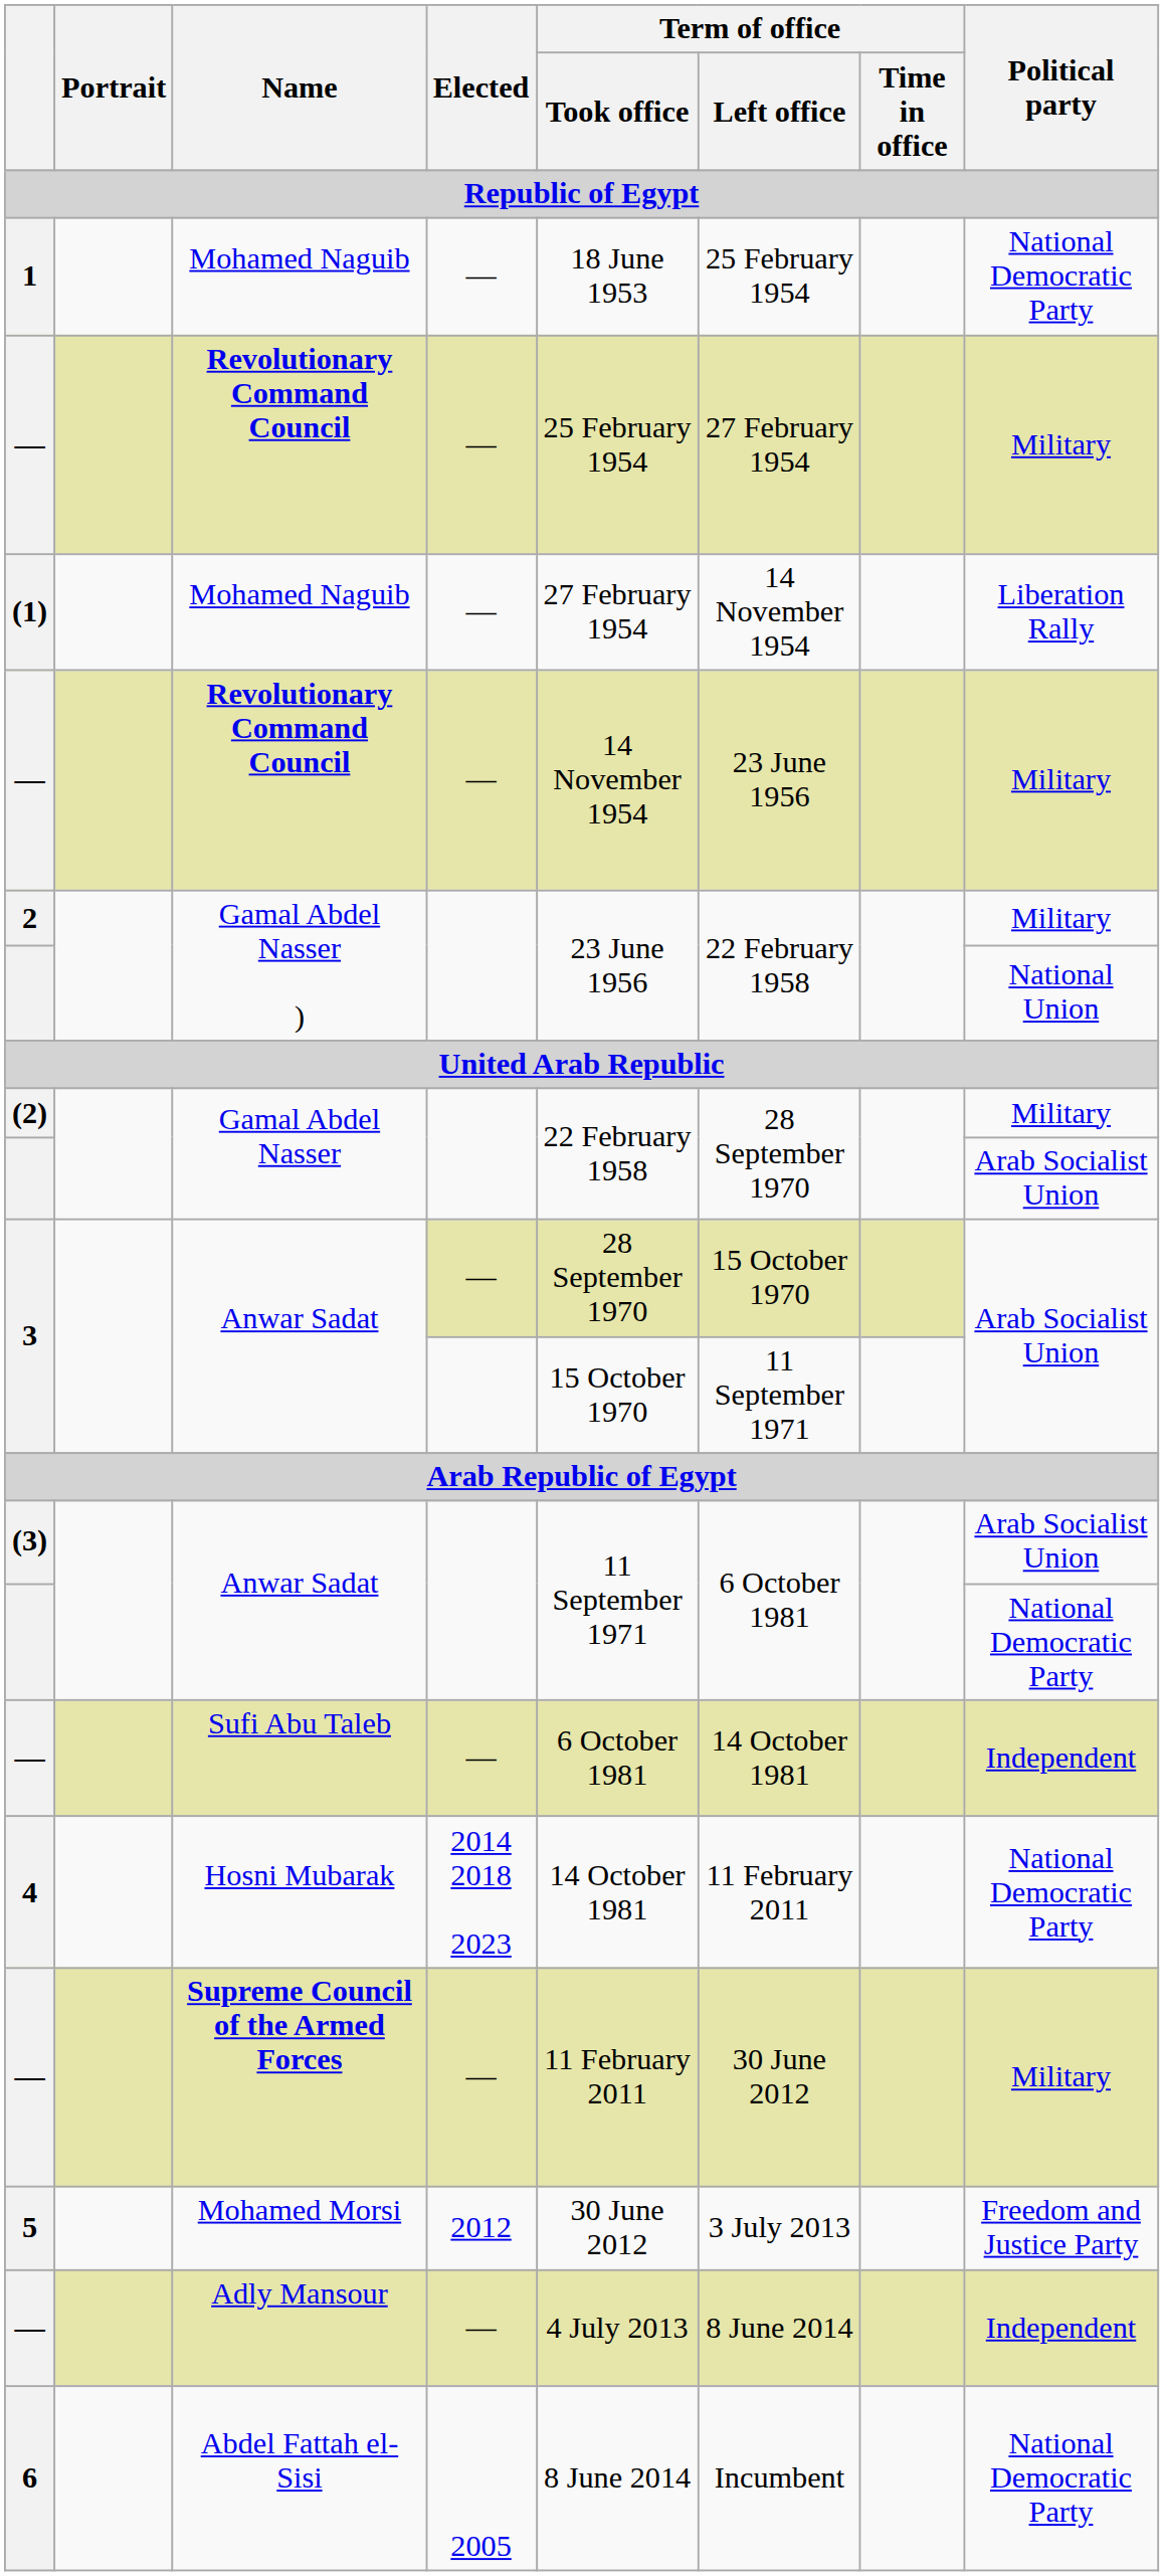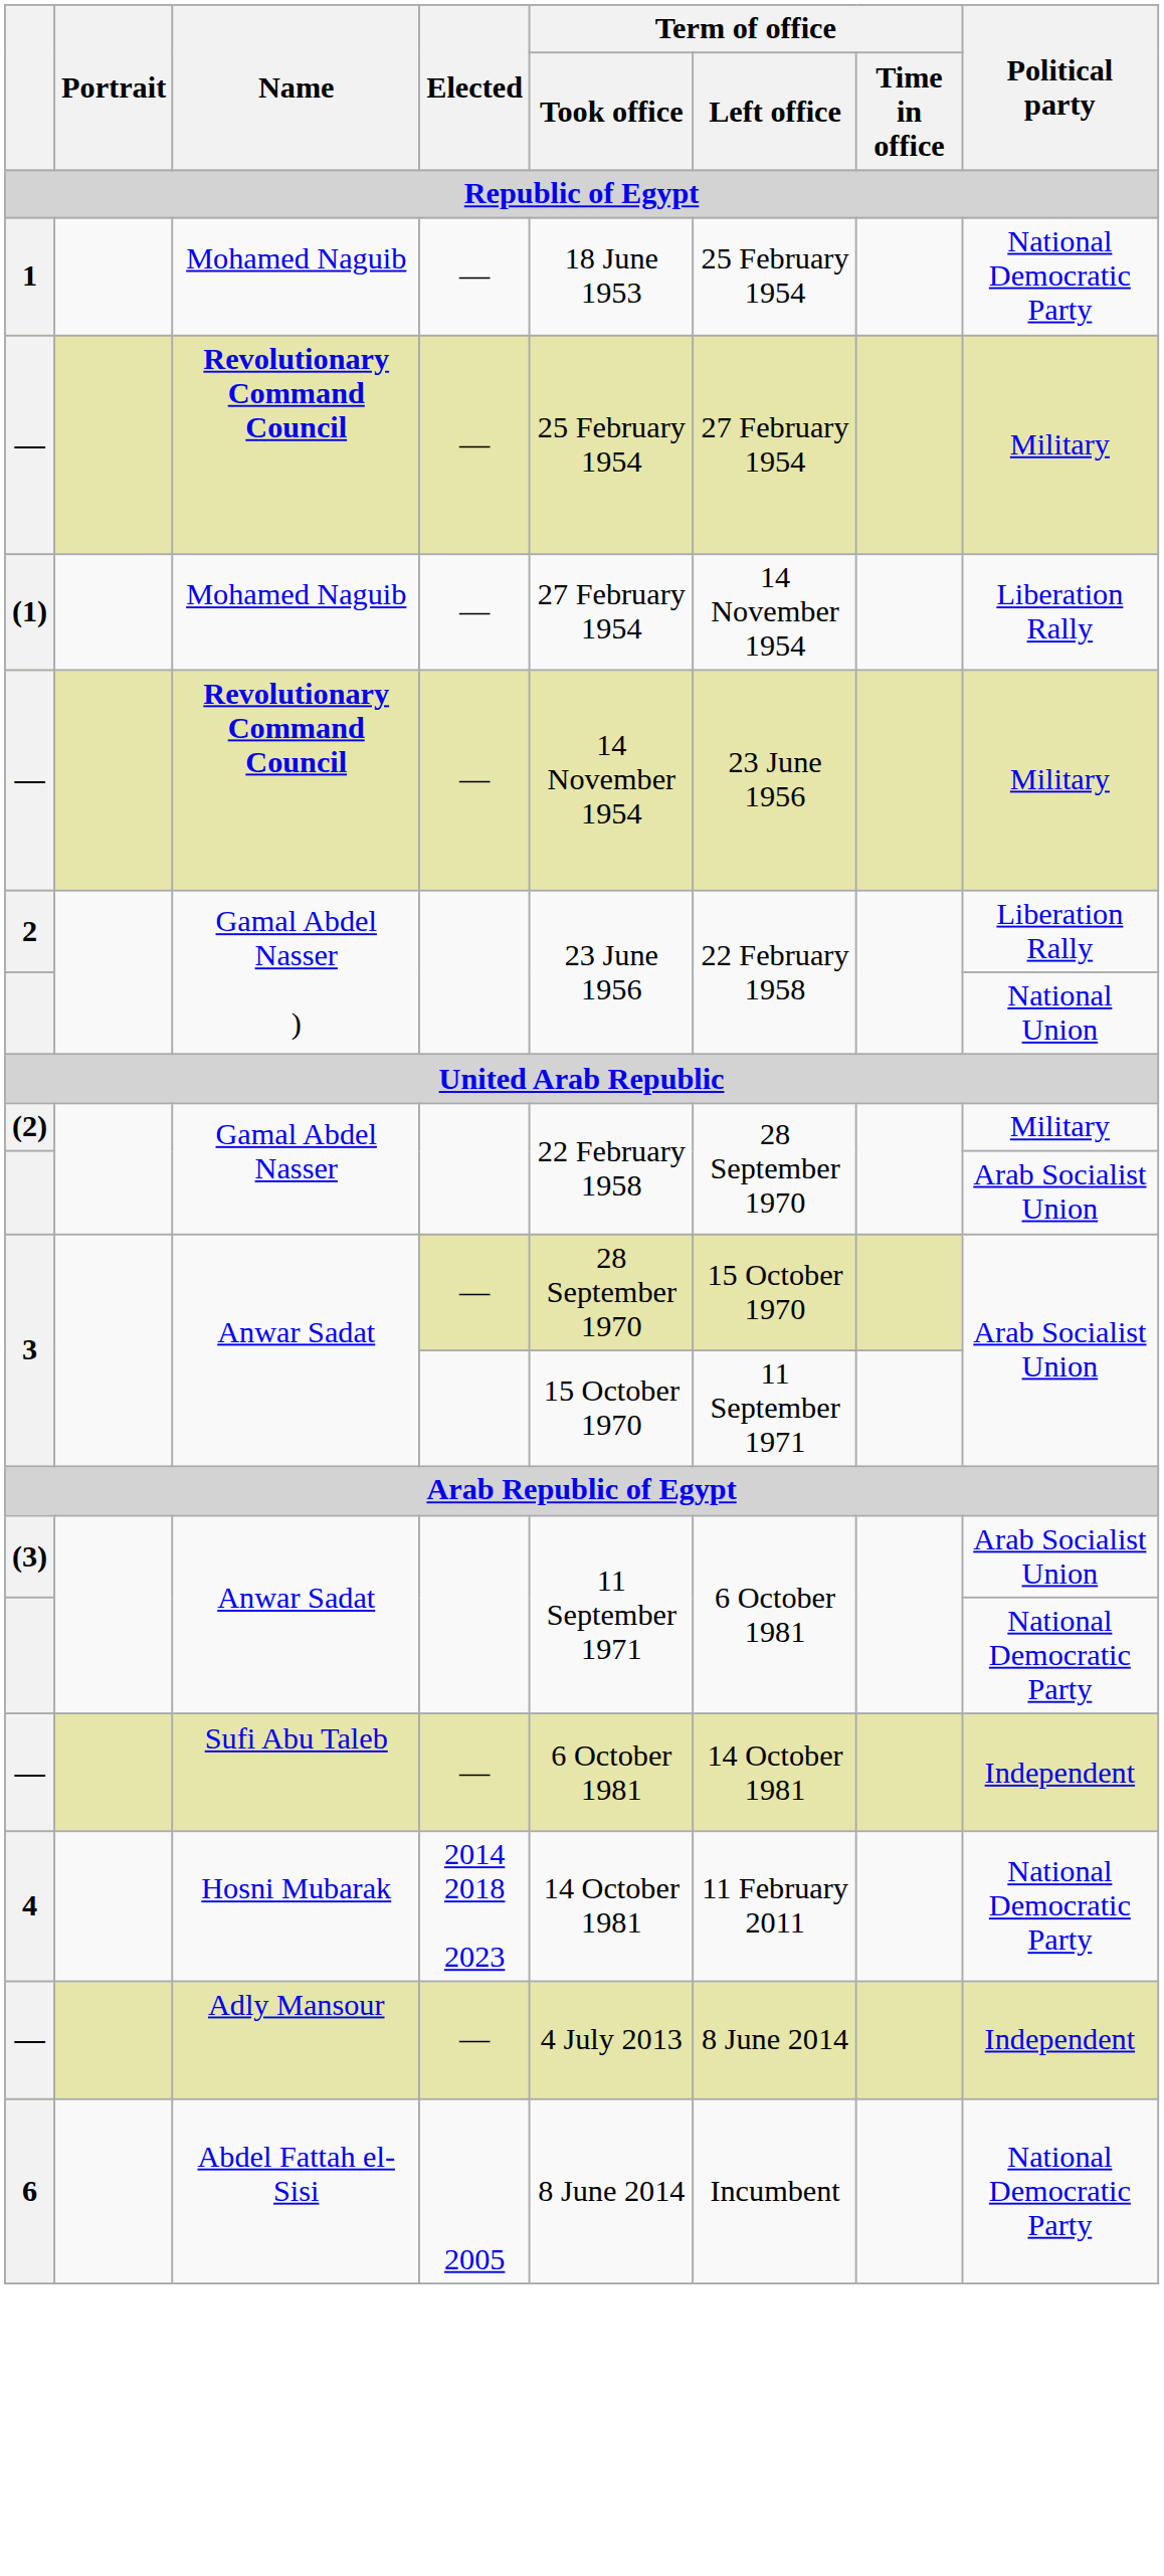2 | Political party: Military -> Liberation Rally
- row: — | Supreme Council of the Armed Forces | — | 11 February 2011 | 30 June 2012 | Military
- row: 5 | Mohamed Morsi | 2012 | 30 June 2012 | 3 July 2013 | Freedom and Justice Party
